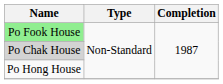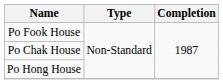Po Fook House | Name: lightgreen background -> no background
Po Chak House | Name: lightgrey background -> no background
